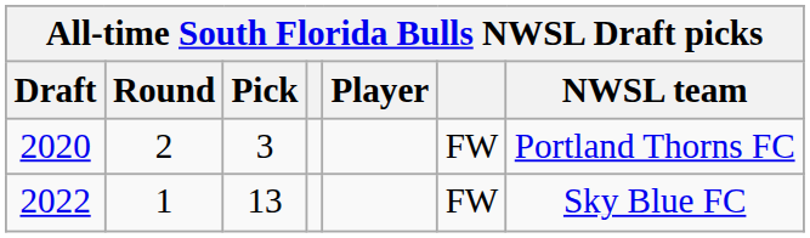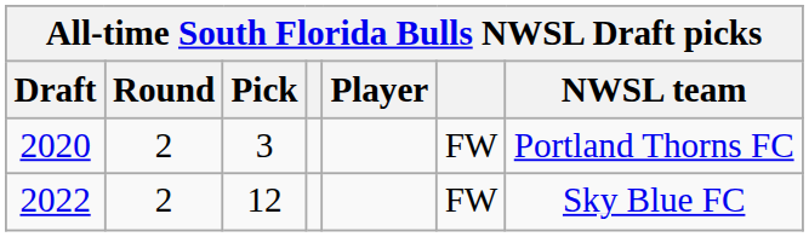2022 | Round: 1 -> 2
2022 | Pick: 13 -> 12
